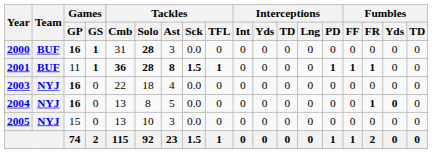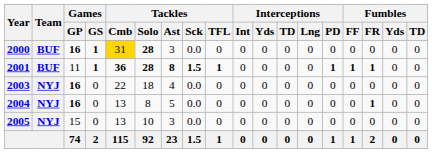2000 | Tackles / Cmb: no background -> gold background
2004 | Fumbles / Yds: bold -> normal
